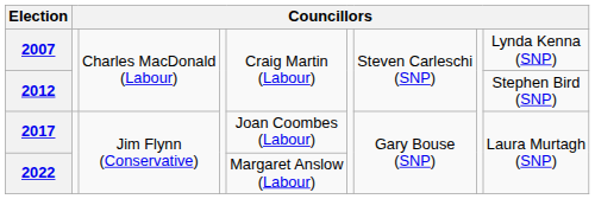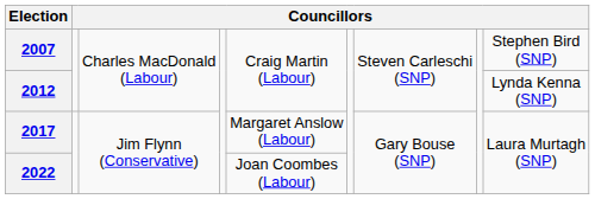2007 | column 9: Lynda Kenna (SNP) -> Stephen Bird (SNP)
2012 | column 9: Stephen Bird (SNP) -> Lynda Kenna (SNP)
2017 | column 5: Joan Coombes (Labour) -> Margaret Anslow (Labour)
2022 | column 5: Margaret Anslow (Labour) -> Joan Coombes (Labour)
